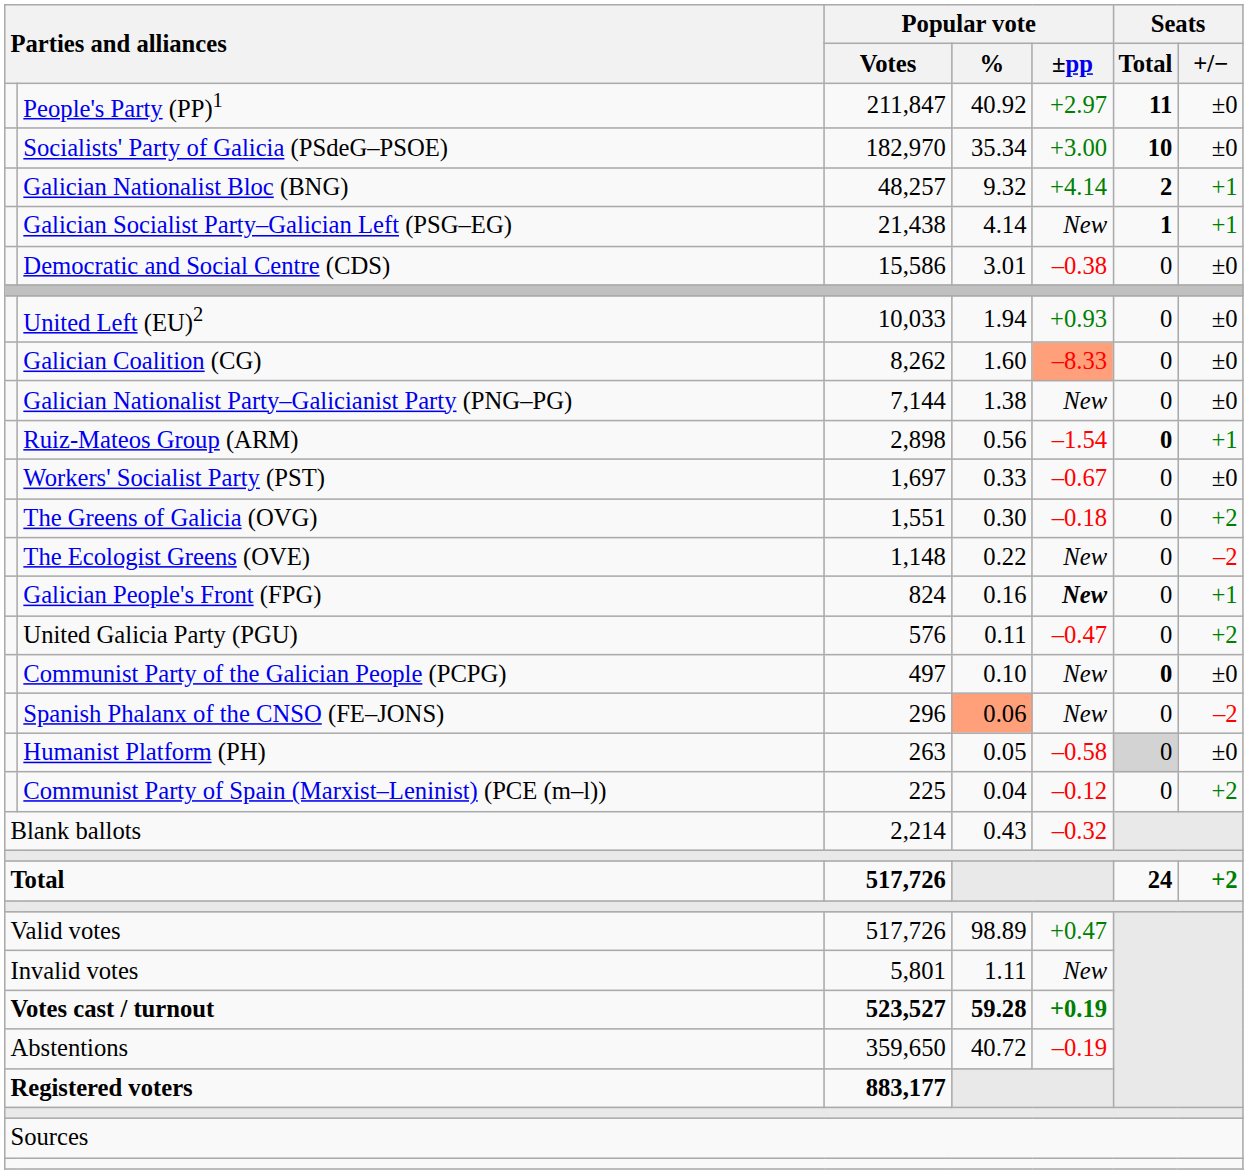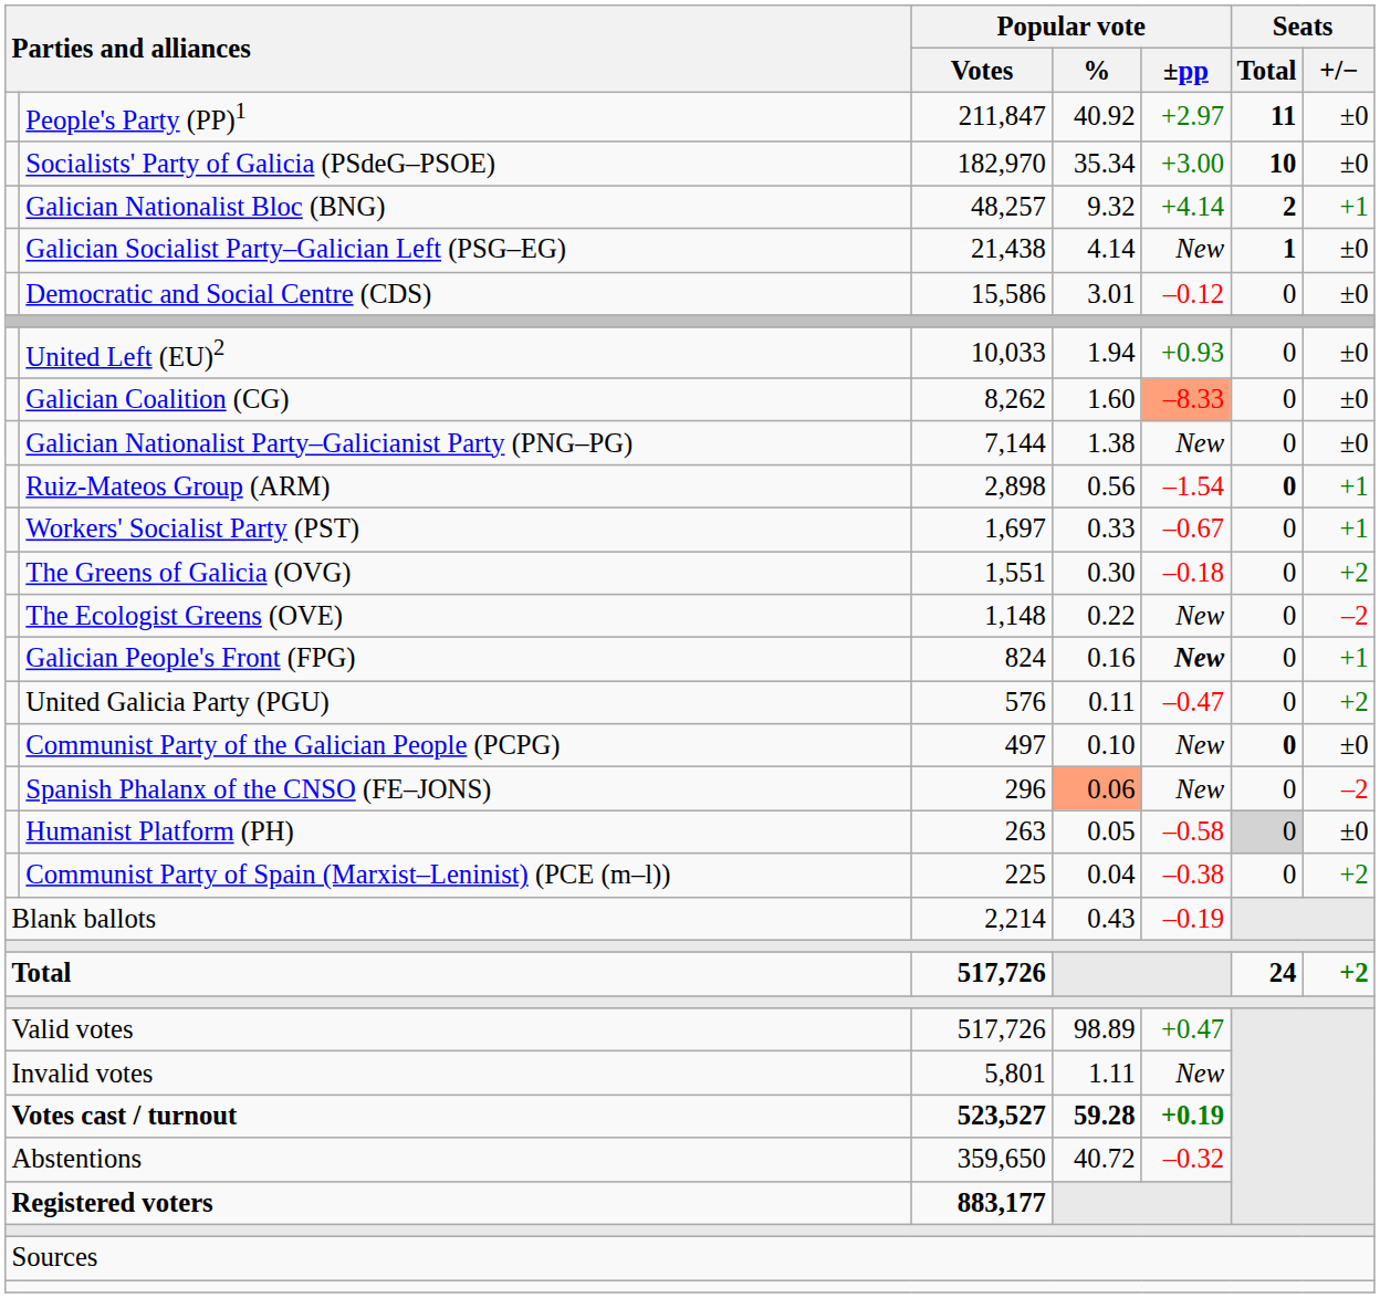Galician Socialist Party–Galician Left (PSG–EG) | Seats / +/−: +1 -> ±0
Democratic and Social Centre (CDS) | Popular vote / ±pp: –0.38 -> –0.12
Workers' Socialist Party (PST) | Seats / +/−: ±0 -> +1
Communist Party of Spain (Marxist–Leninist) (PCE (m–l)) | Popular vote / ±pp: –0.12 -> –0.38
Blank ballots | Popular vote / ±pp: –0.32 -> –0.19
Abstentions | Popular vote / ±pp: –0.19 -> –0.32
